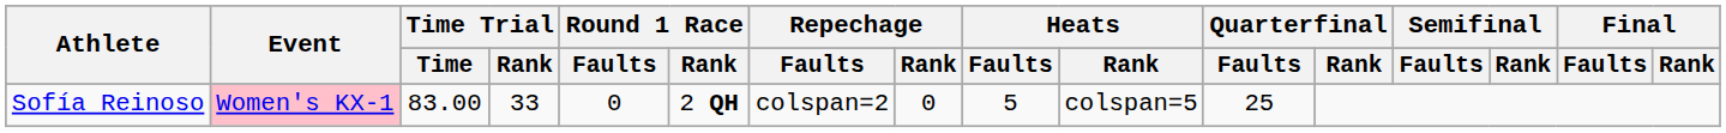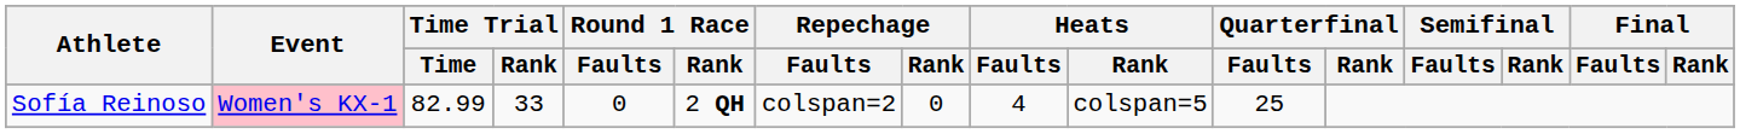Sofía Reinoso | Time Trial / Time: 83.00 -> 82.99
Sofía Reinoso | Heats / Faults: 5 -> 4
